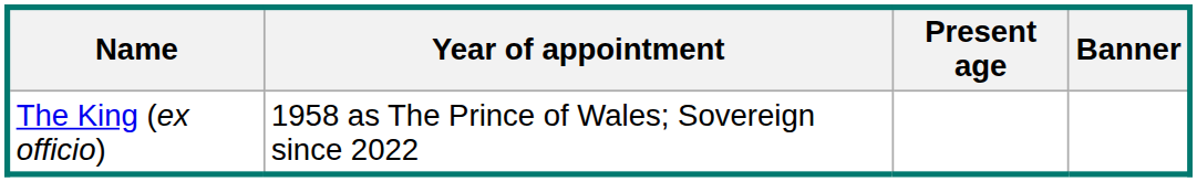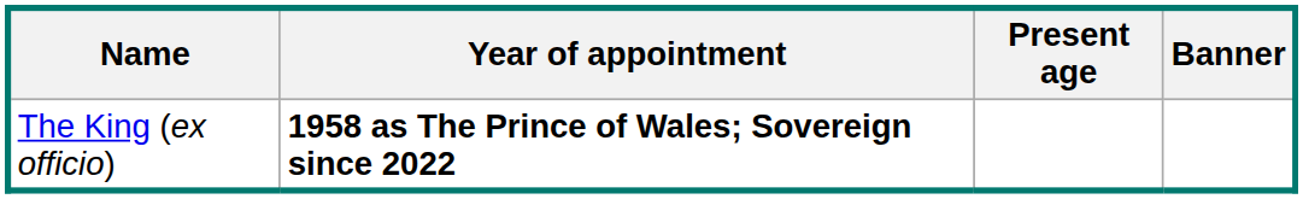The King (ex officio) | Year of appointment: normal -> bold
